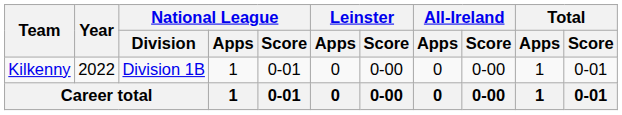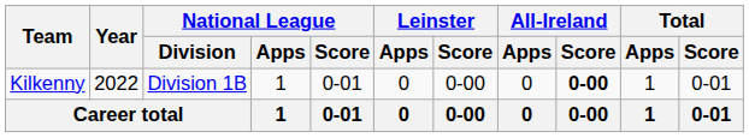Kilkenny | All-Ireland / Score: normal -> bold
